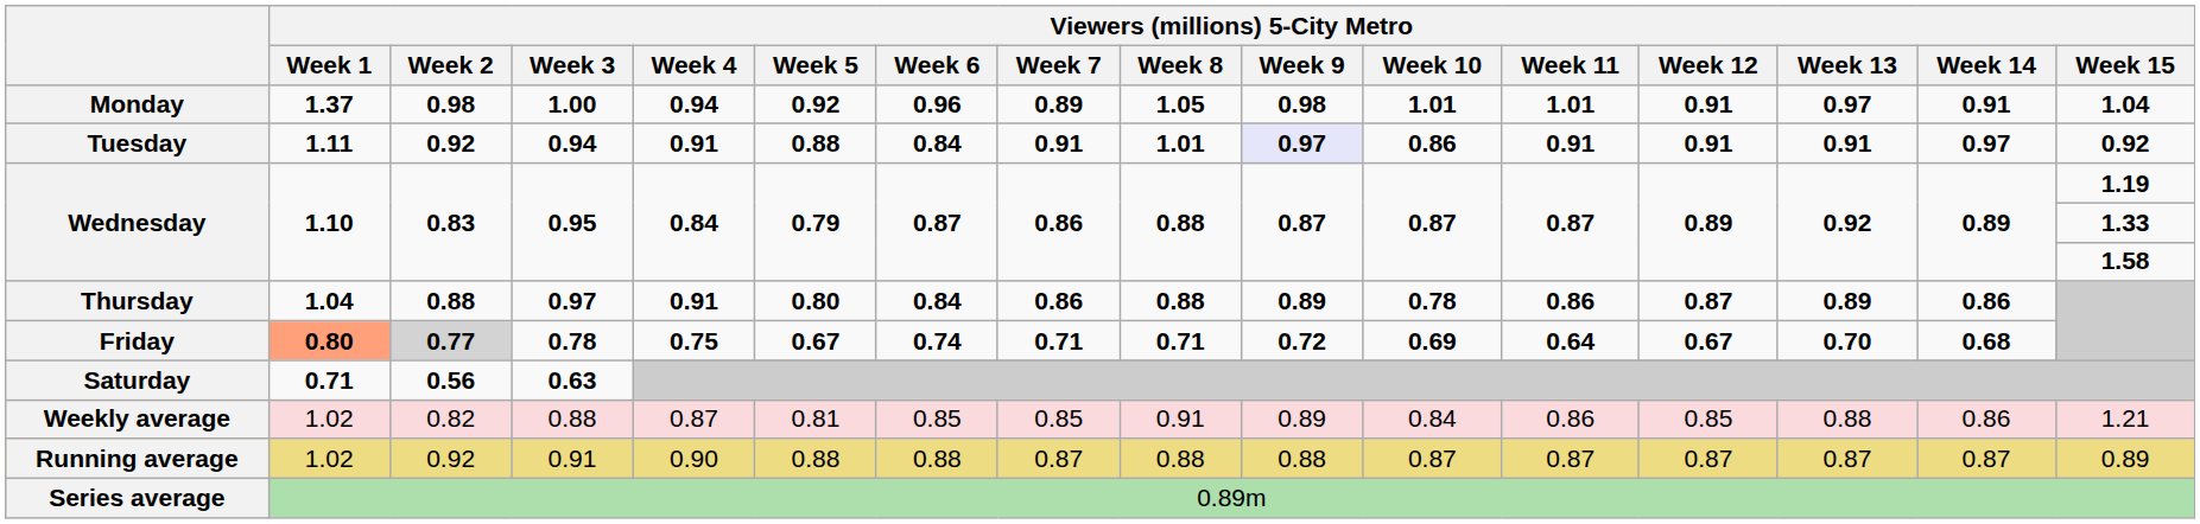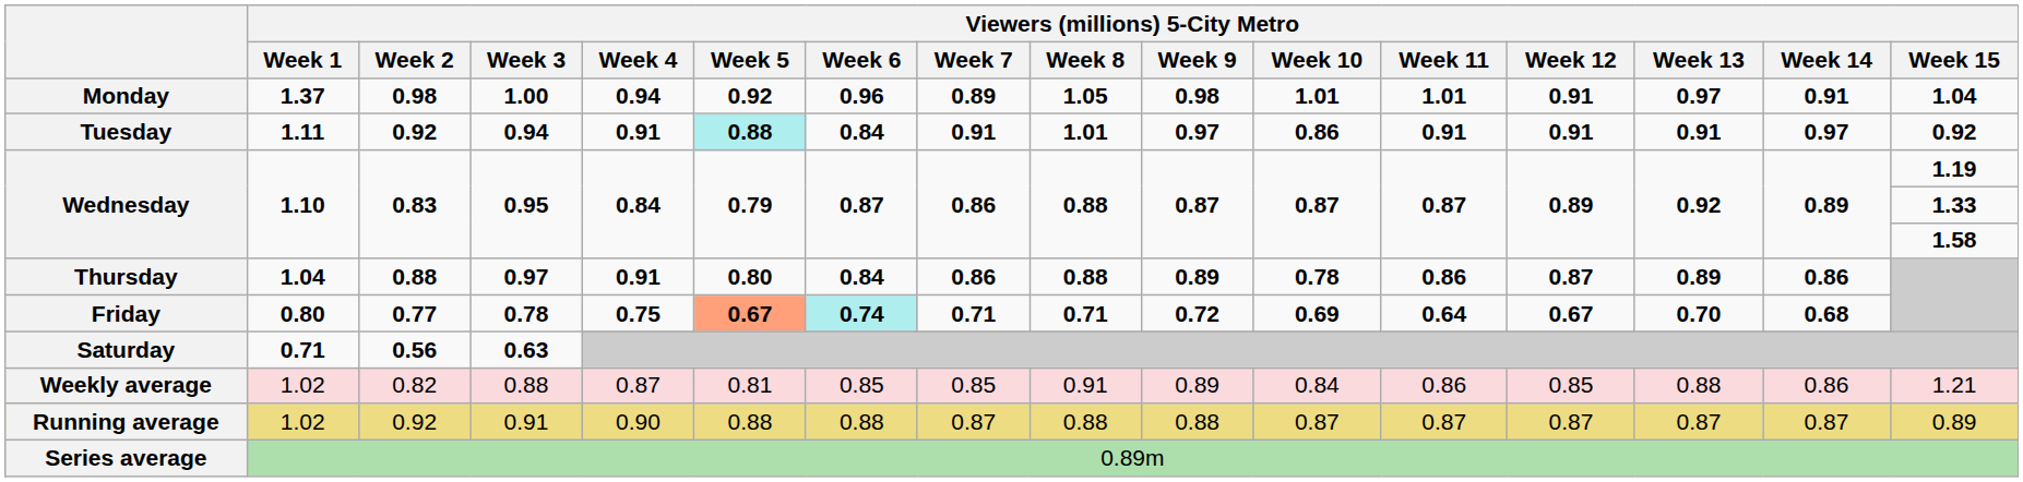Tuesday | Viewers (millions) 5-City Metro / Week 5: no background -> paleturquoise background
Tuesday | Viewers (millions) 5-City Metro / Week 9: lavender background -> no background
Friday | Viewers (millions) 5-City Metro / Week 1: lightsalmon background -> no background
Friday | Viewers (millions) 5-City Metro / Week 2: lightgrey background -> no background
Friday | Viewers (millions) 5-City Metro / Week 5: no background -> lightsalmon background
Friday | Viewers (millions) 5-City Metro / Week 6: no background -> paleturquoise background
